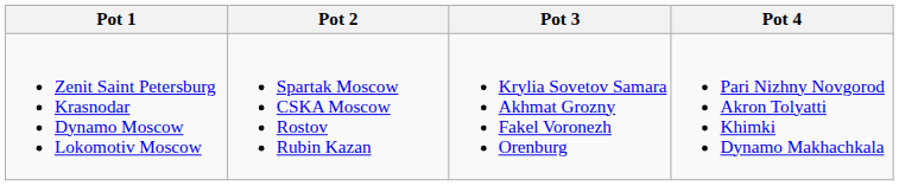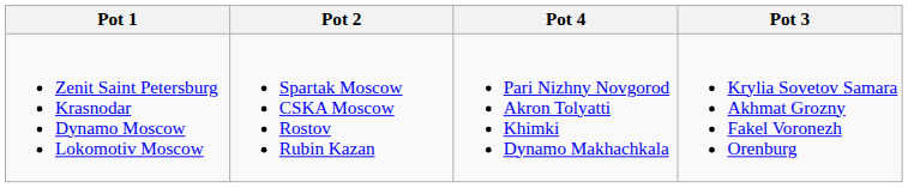columns swapped: Pot 3 <-> Pot 4
